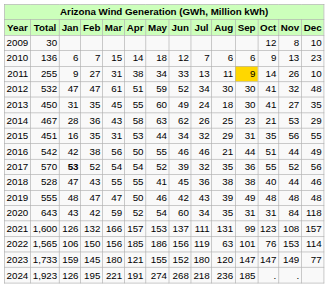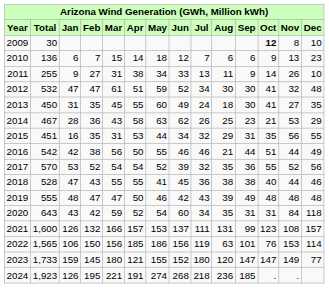2009 | Oct: normal -> bold
2011 | Sep: gold background -> no background
2017 | Jan: bold -> normal
